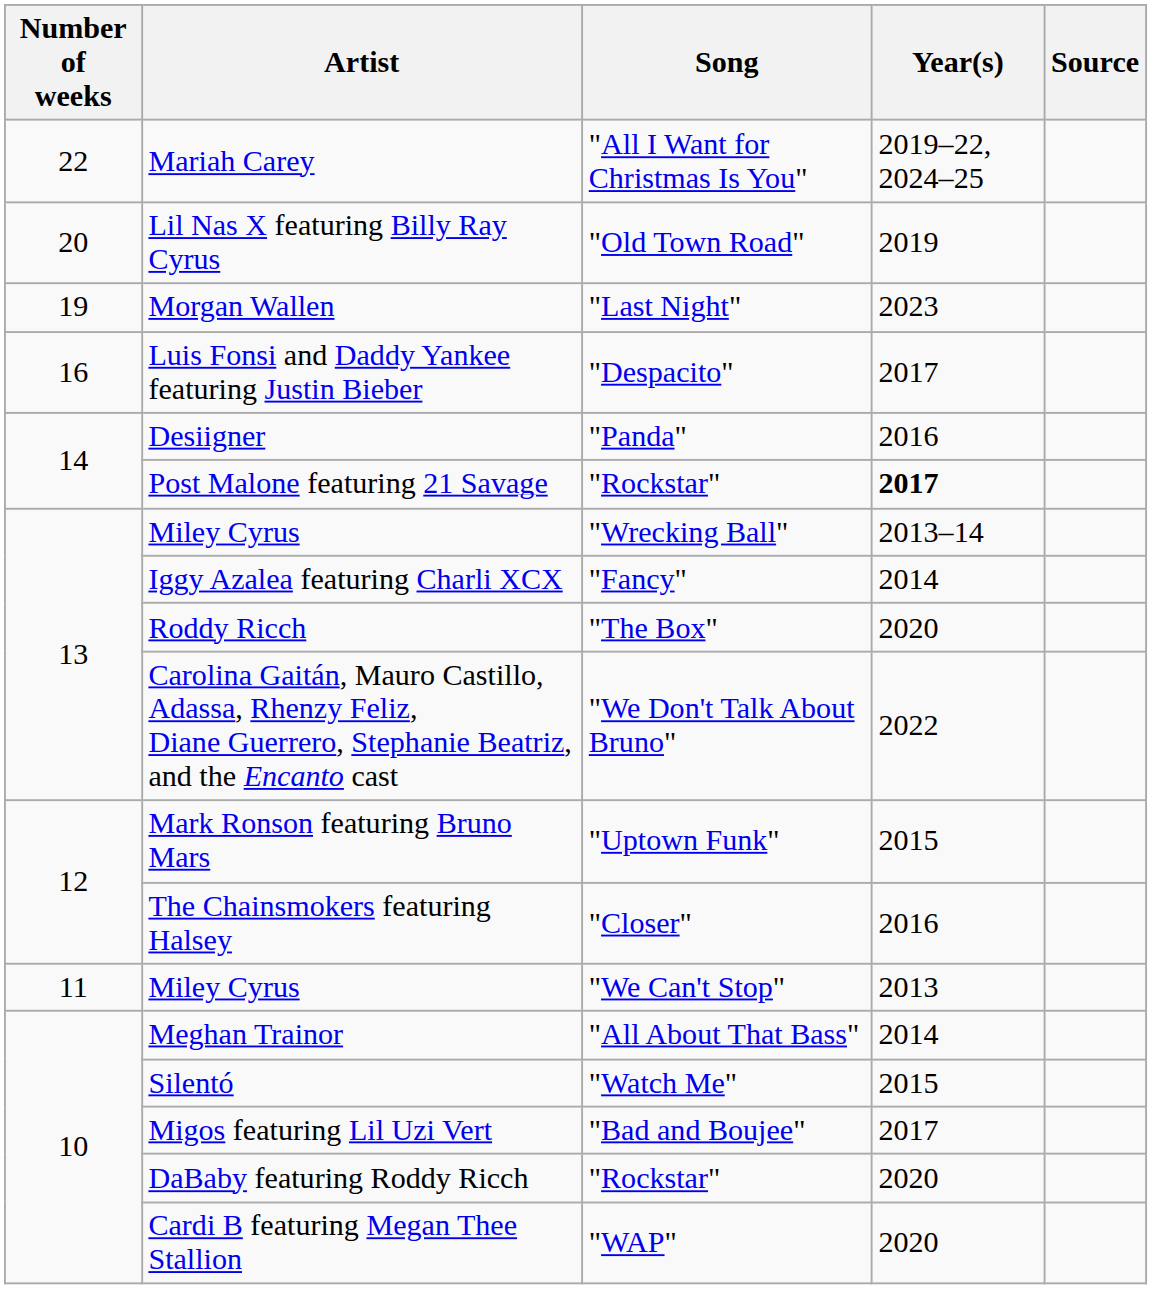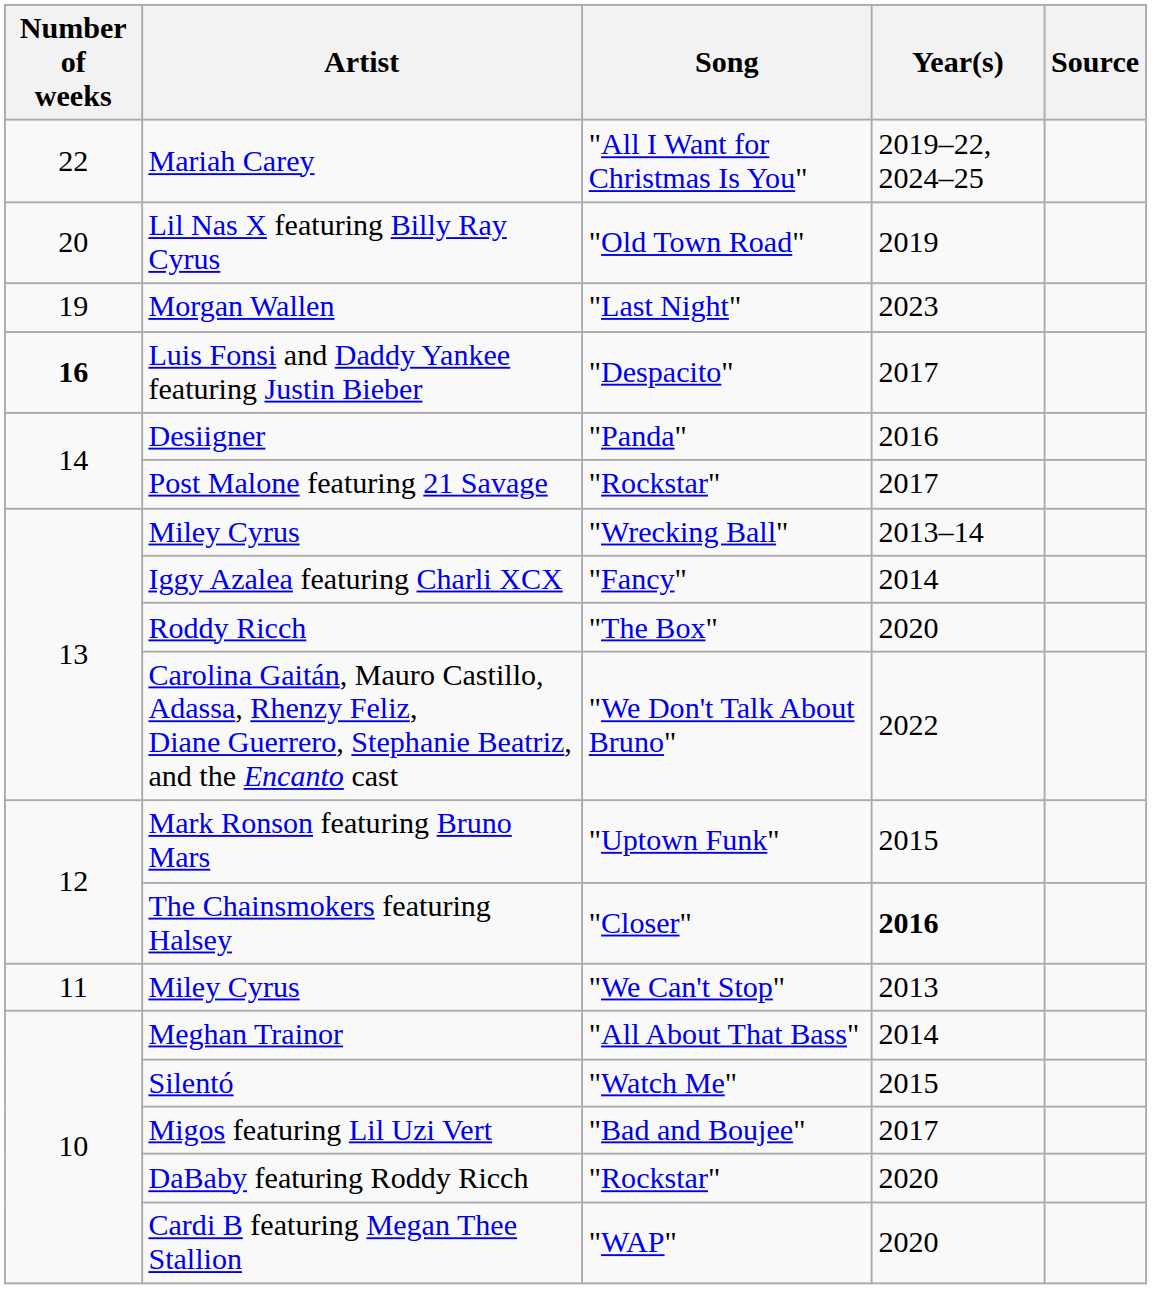Luis Fonsi and Daddy Yankee featuring Justin Bieber | Number of weeks: normal -> bold
Post Malone featuring 21 Savage | Year(s): bold -> normal
The Chainsmokers featuring Halsey | Year(s): normal -> bold
